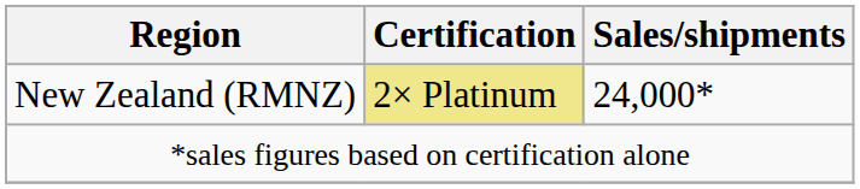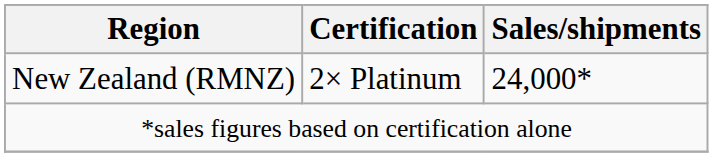New Zealand (RMNZ) | Certification: khaki background -> no background
